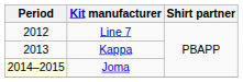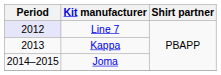Line 7 | Period: no background -> lavender background
Joma | Period: lightyellow background -> no background
